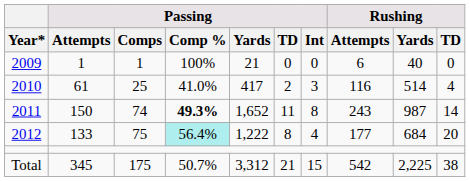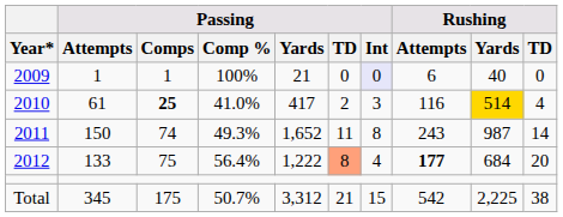2009 | Passing / Int: no background -> lavender background
2010 | Passing / Comps: normal -> bold
2010 | Rushing / Yards: no background -> gold background
2011 | Passing / Comp %: bold -> normal
2012 | Passing / Comp %: paleturquoise background -> no background
2012 | Passing / TD: no background -> lightsalmon background
2012 | Rushing / Attempts: normal -> bold
